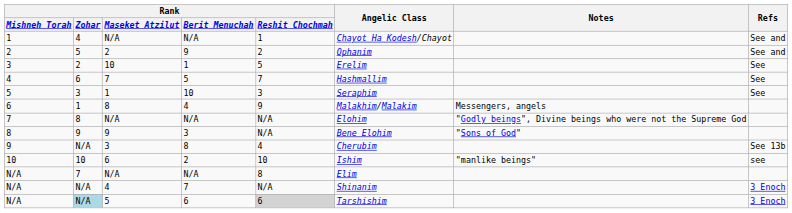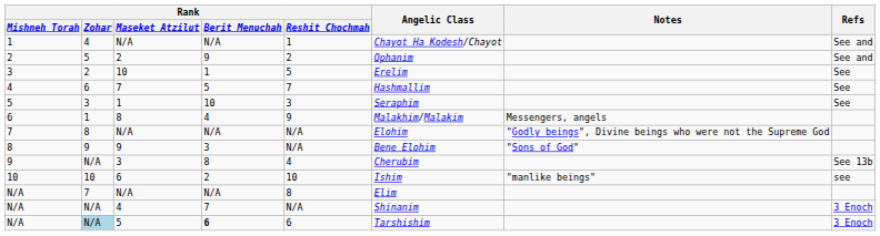N/A / 5 | Rank / Berit Menuchah: normal -> bold
N/A / 5 | Rank / Reshit Chochmah: lightgrey background -> no background
